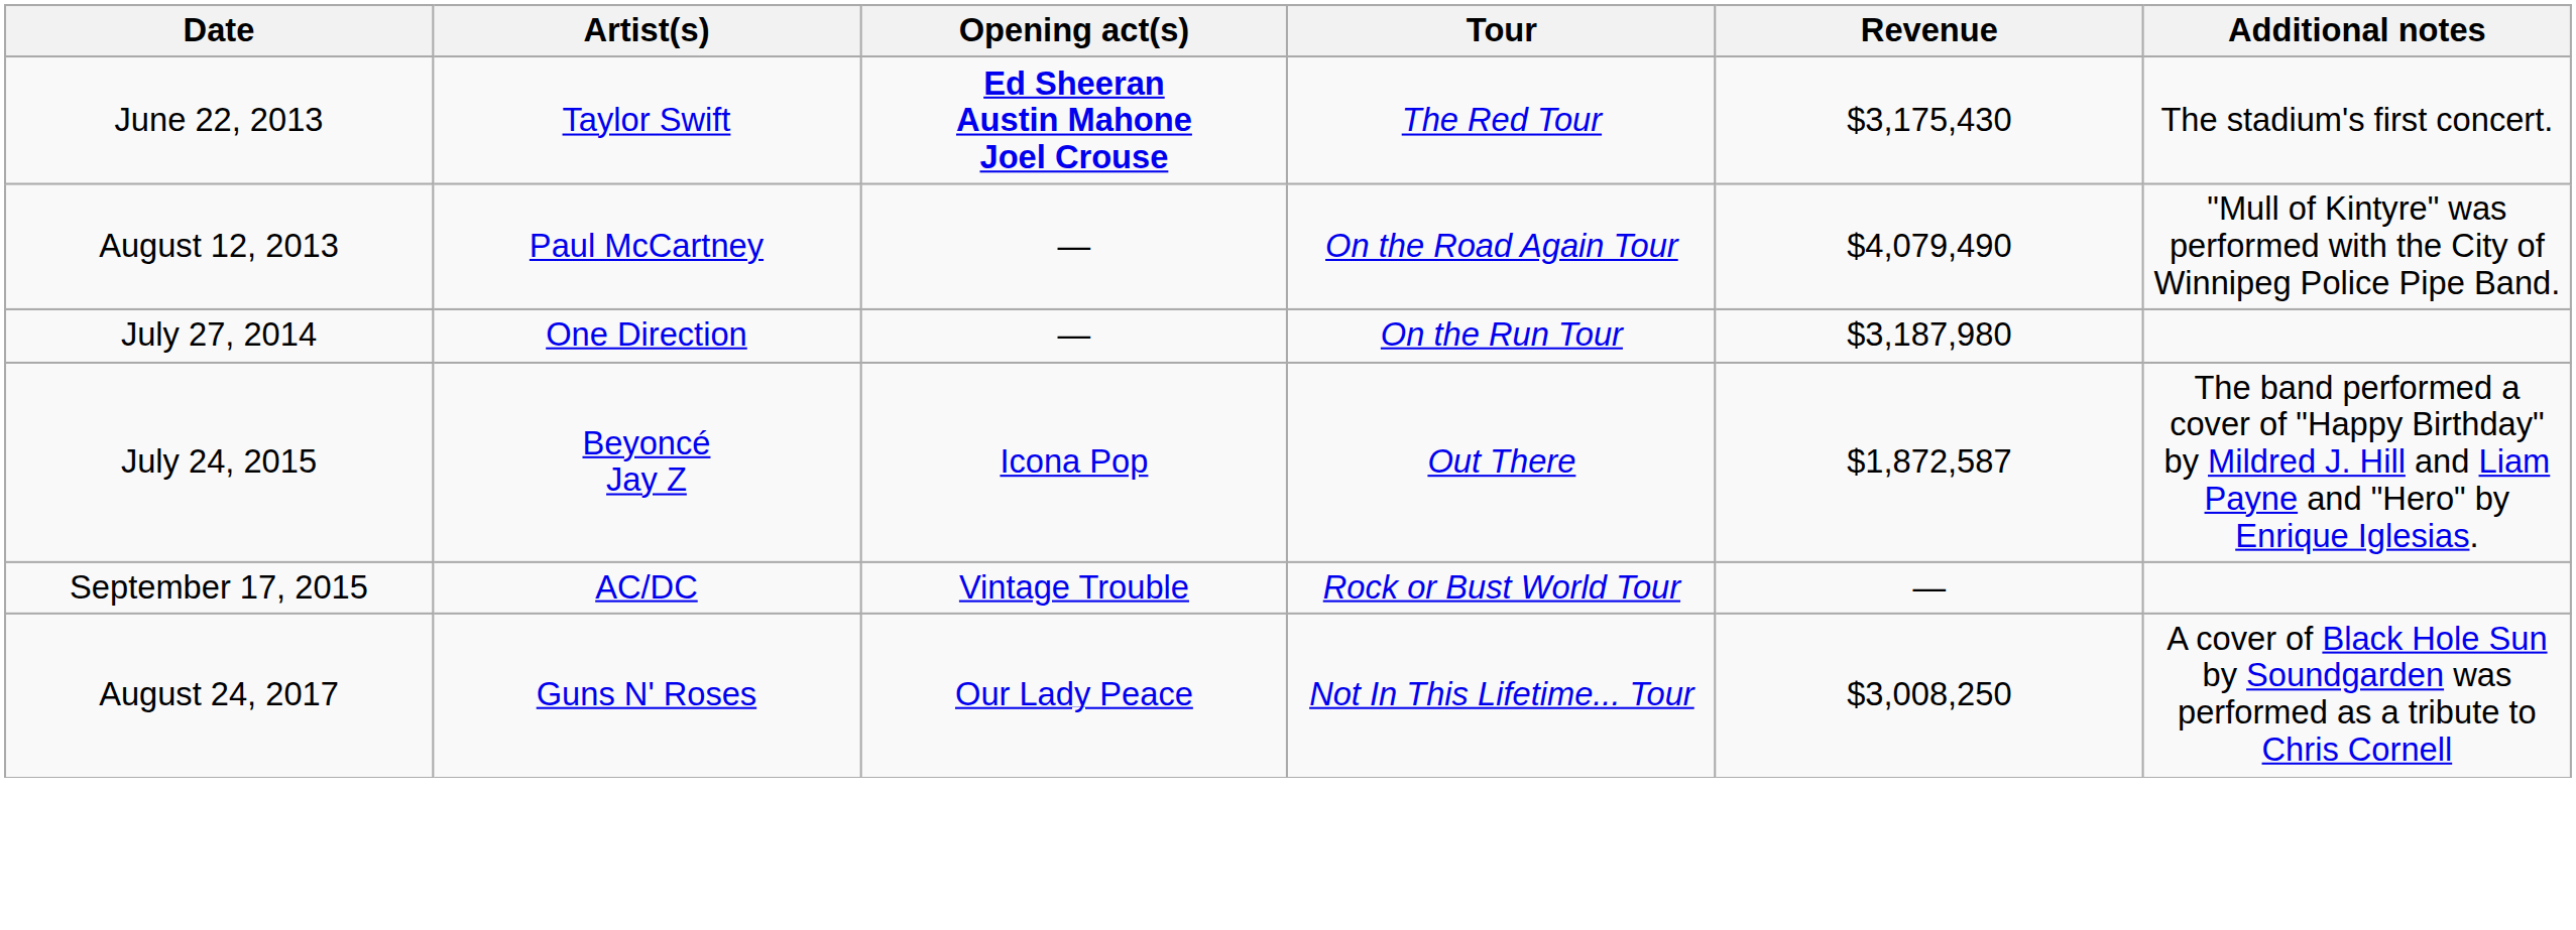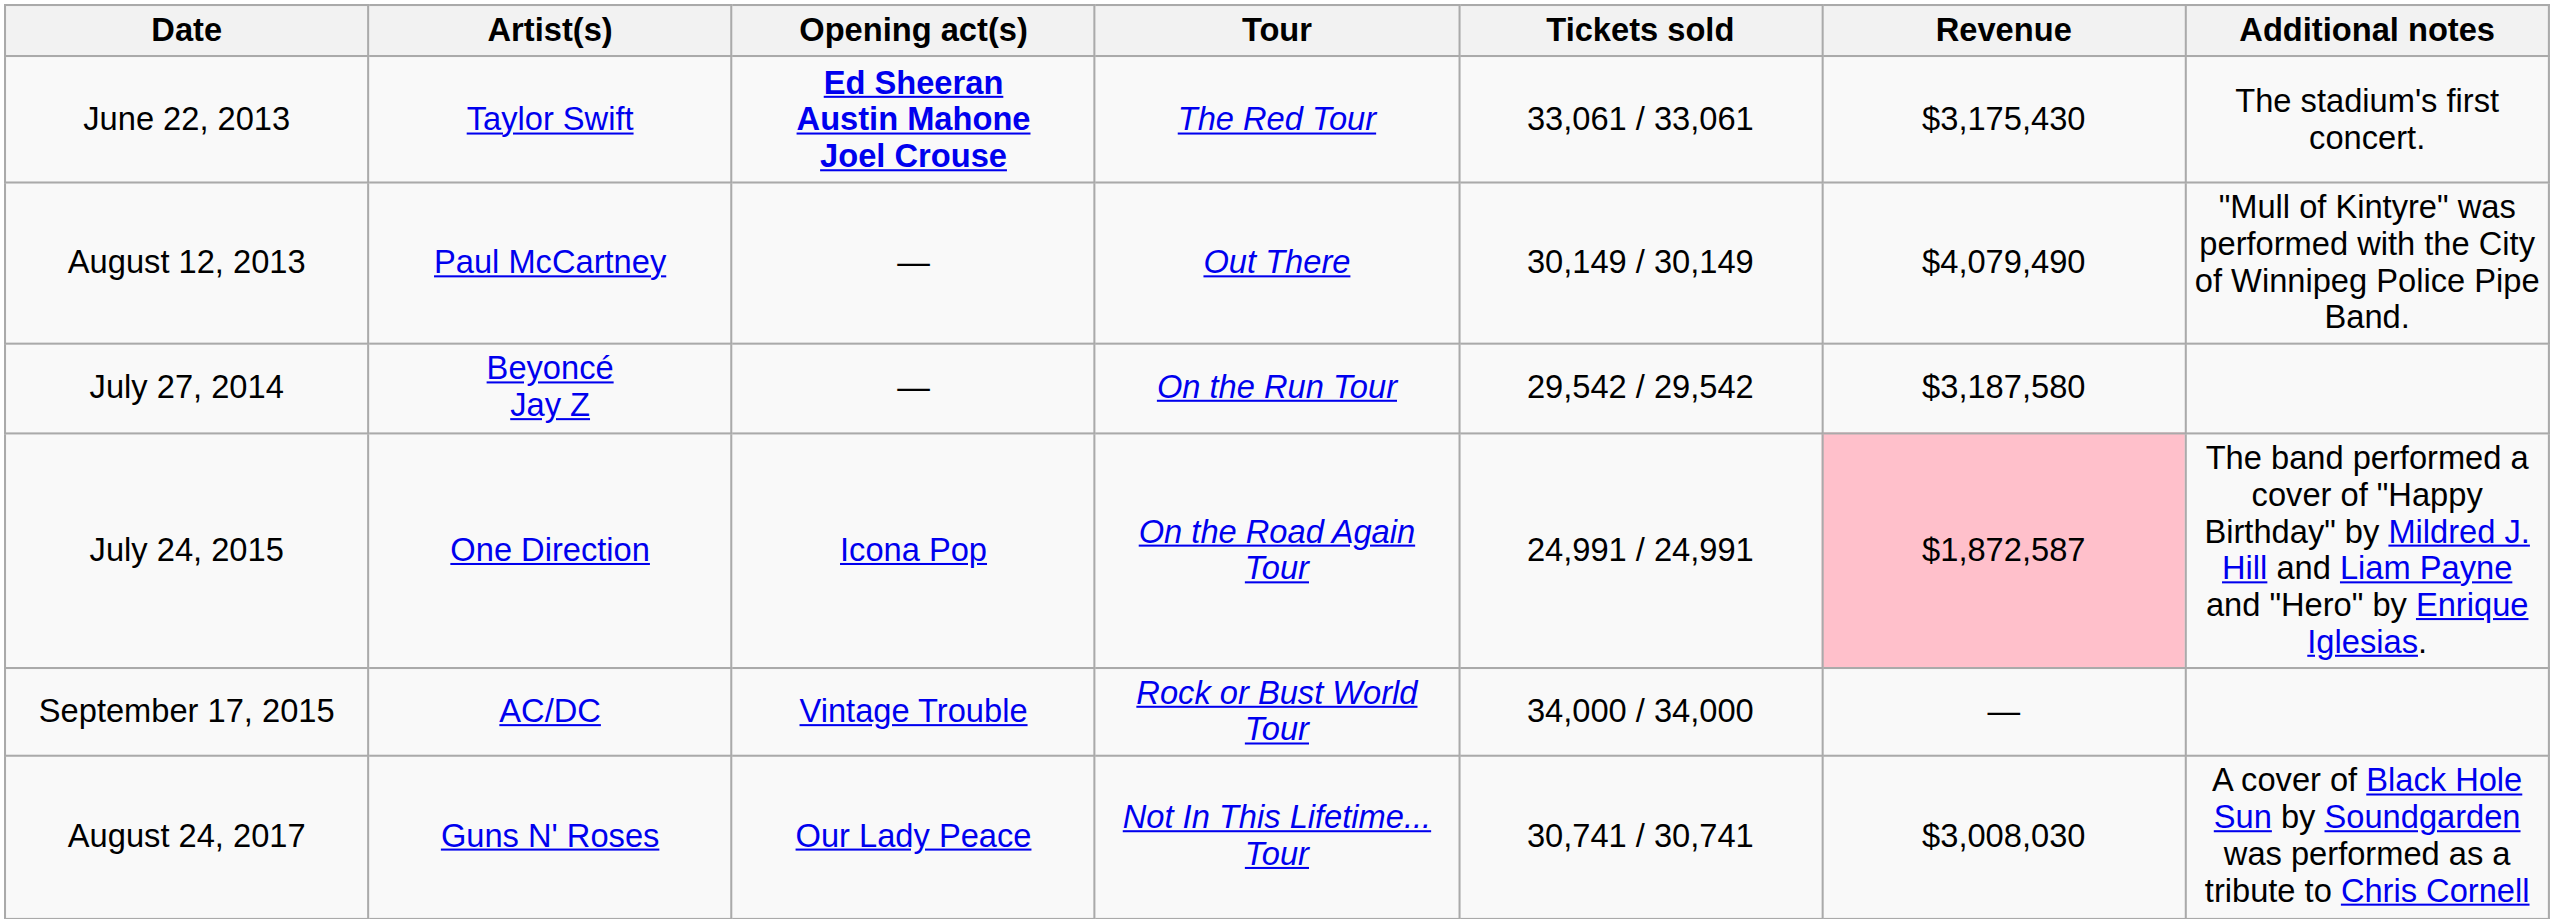+ column: Tickets sold | 33,061 / 33,061 | 30,149 / 30,149 | 29,542 / 29,542 | 24,991 / 24,991 | 34,000 / 34,000 | 30,741 / 30,741
August 12, 2013 | Tour: On the Road Again Tour -> Out There
July 27, 2014 | Artist(s): One Direction -> Beyoncé Jay Z
July 27, 2014 | Revenue: $3,187,980 -> $3,187,580
July 24, 2015 | Artist(s): Beyoncé Jay Z -> One Direction
July 24, 2015 | Tour: Out There -> On the Road Again Tour
July 24, 2015 | Revenue: no background -> pink background
August 24, 2017 | Revenue: $3,008,250 -> $3,008,030
